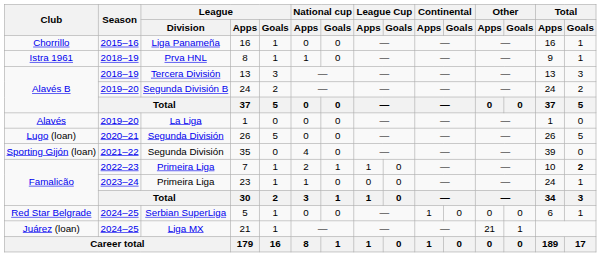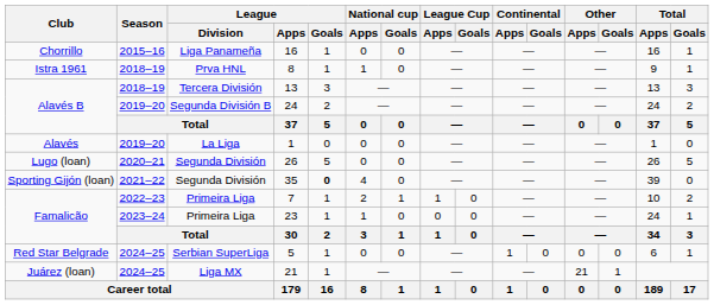35 | League / Goals: normal -> bold
7 | Total / Goals: bold -> normal
